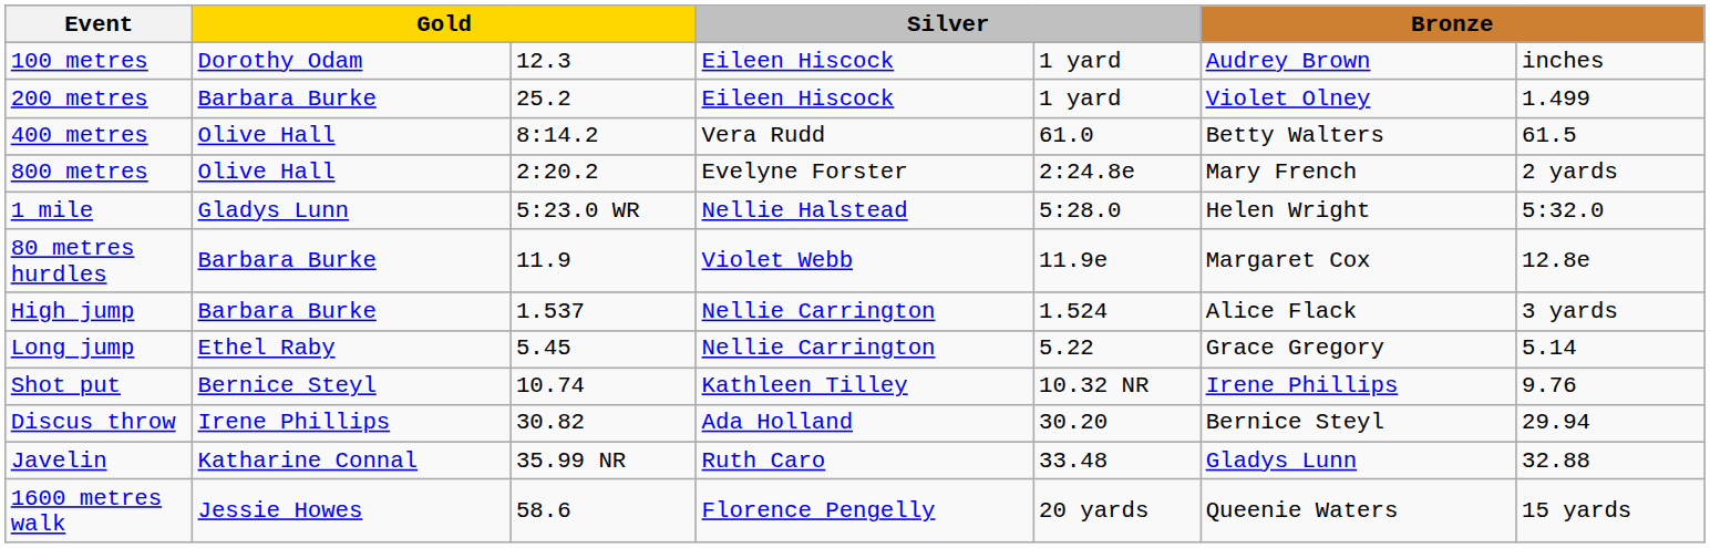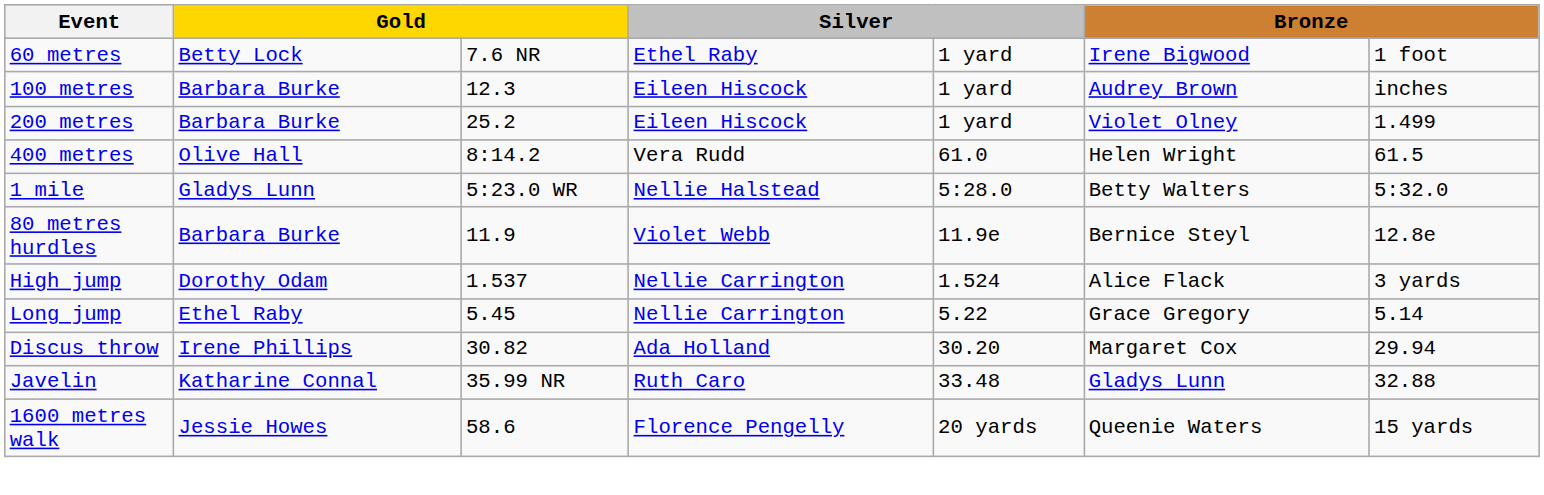+ row: 60 metres | Betty Lock | 7.6 NR | Ethel Raby | 1 yard | Irene Bigwood | 1 foot
100 metres | column 2: Dorothy Odam -> Barbara Burke
400 metres | column 6: Betty Walters -> Helen Wright
- row: 800 metres | Olive Hall | 2:20.2 | Evelyne Forster | 2:24.8e | Mary French | 2 yards
1 mile | column 6: Helen Wright -> Betty Walters
80 metres hurdles | column 6: Margaret Cox -> Bernice Steyl
High jump | column 2: Barbara Burke -> Dorothy Odam
- row: Shot put | Bernice Steyl | 10.74 | Kathleen Tilley | 10.32 NR | Irene Phillips | 9.76
Discus throw | column 6: Bernice Steyl -> Margaret Cox
